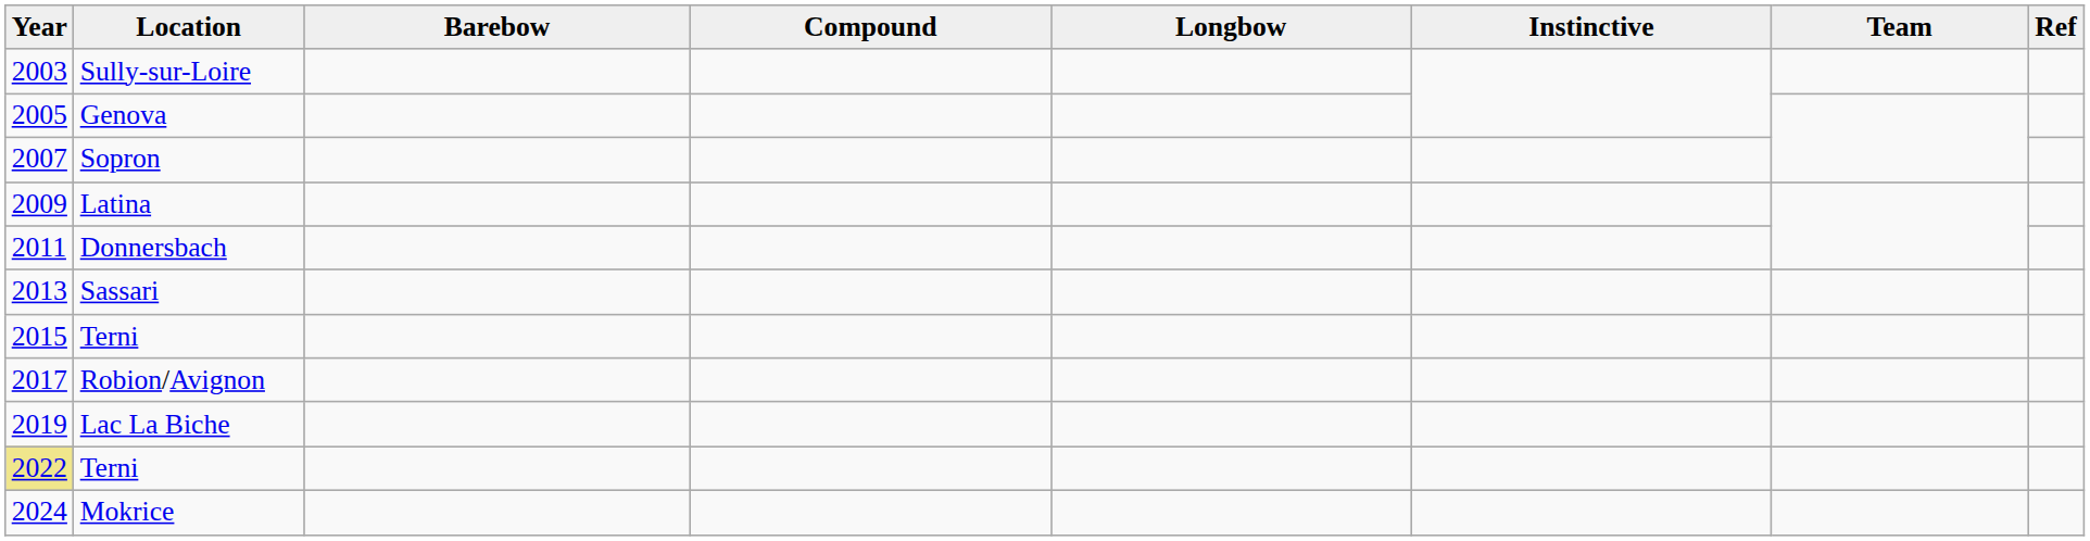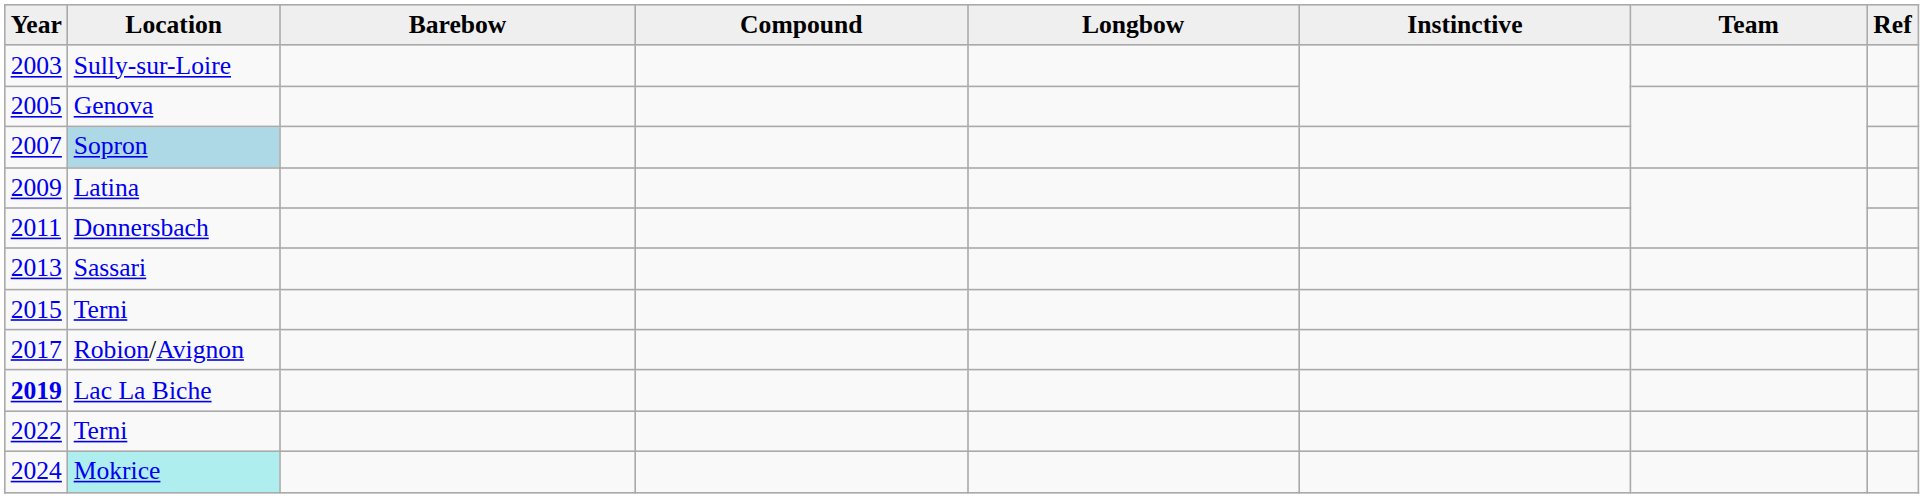Sopron | Location: no background -> lightblue background
Lac La Biche | Year: normal -> bold
2022 / Terni | Year: khaki background -> no background
Mokrice | Location: no background -> paleturquoise background
